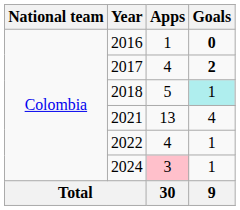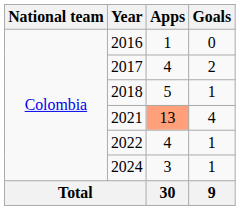2016 | Goals: bold -> normal
2017 | Goals: bold -> normal
2018 | Goals: paleturquoise background -> no background
2021 | Apps: no background -> lightsalmon background
2024 | Apps: pink background -> no background
